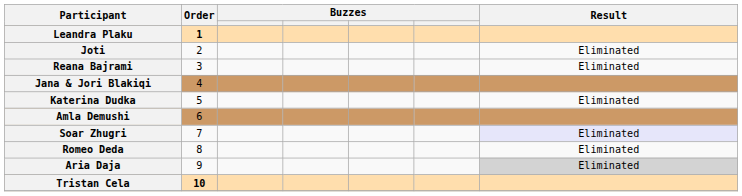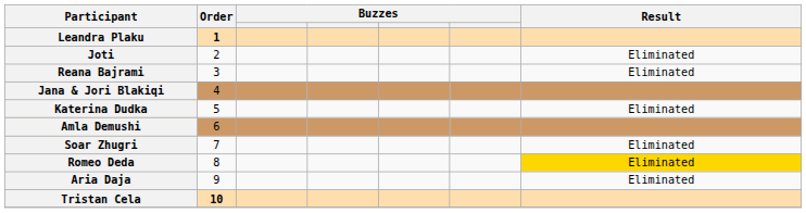Soar Zhugri | Result: lavender background -> no background
Romeo Deda | Result: no background -> gold background
Aria Daja | Result: lightgrey background -> no background
